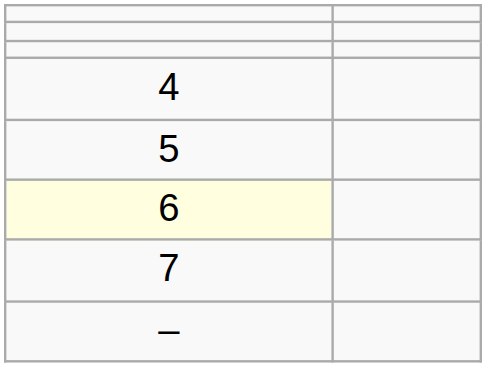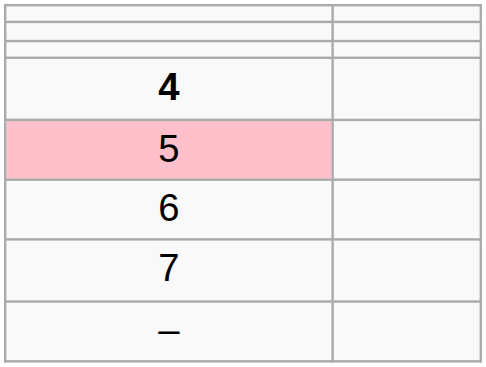row 4 | column 1: normal -> bold
row 5 | column 1: no background -> pink background
row 6 | column 1: lightyellow background -> no background
